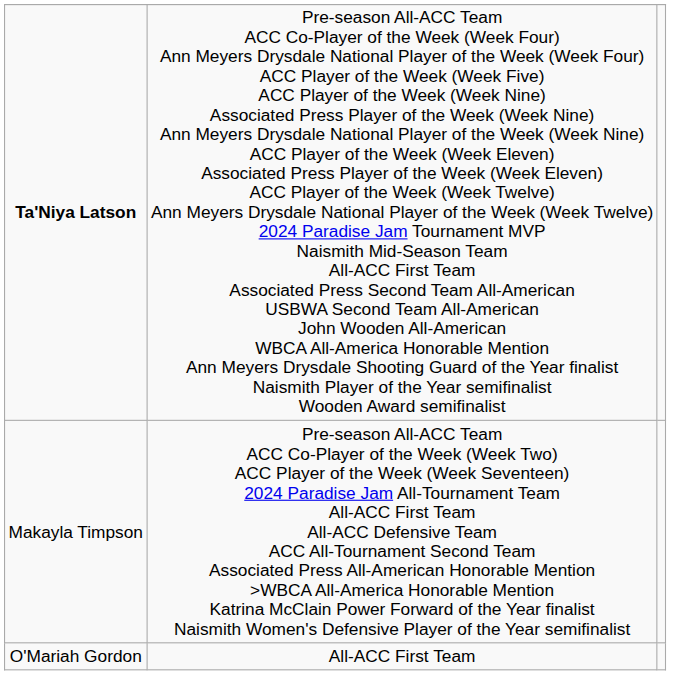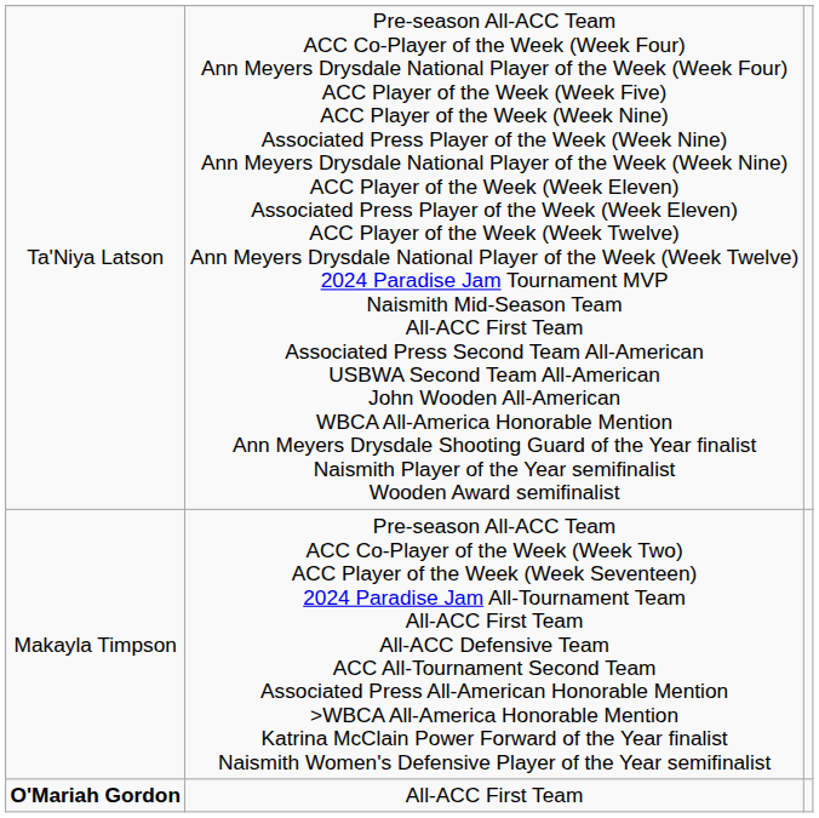row 1 | column 1: bold -> normal
row 3 | column 1: normal -> bold
